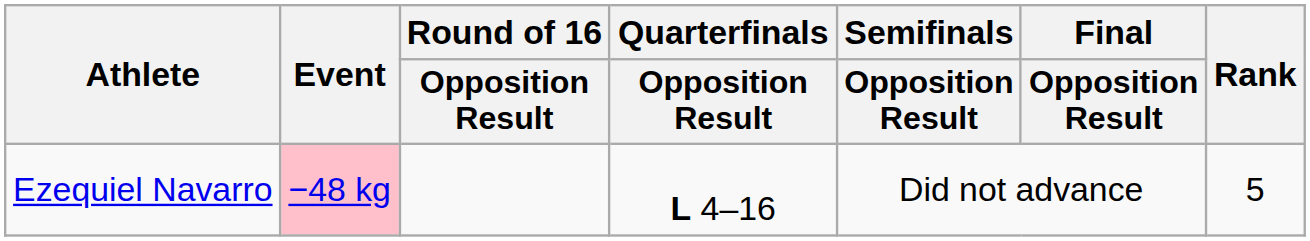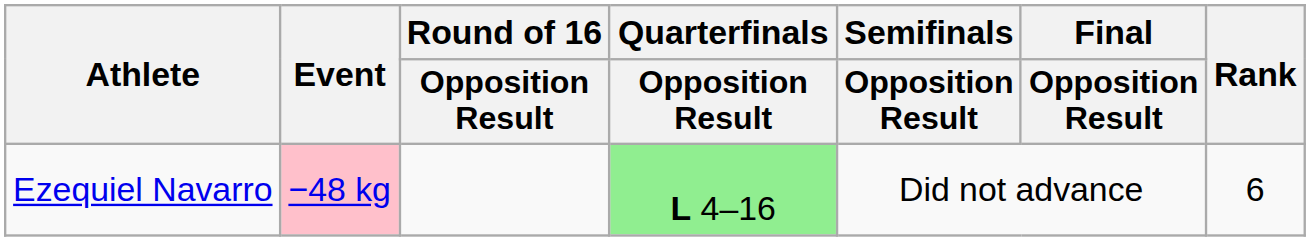Ezequiel Navarro | Quarterfinals / Opposition Result: no background -> lightgreen background
Ezequiel Navarro | Rank: 5 -> 6
